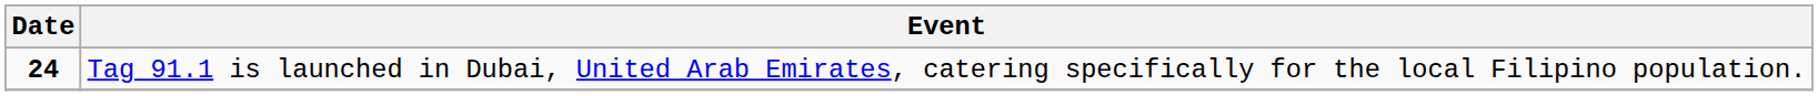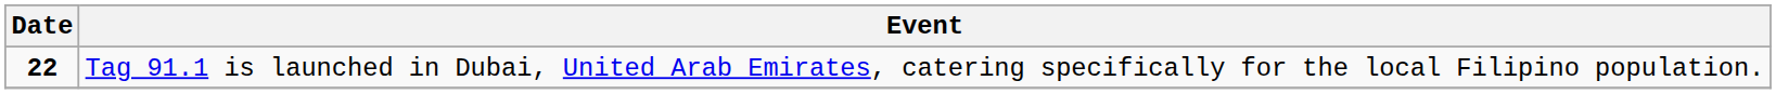row 2 | Date: 24 -> 22
